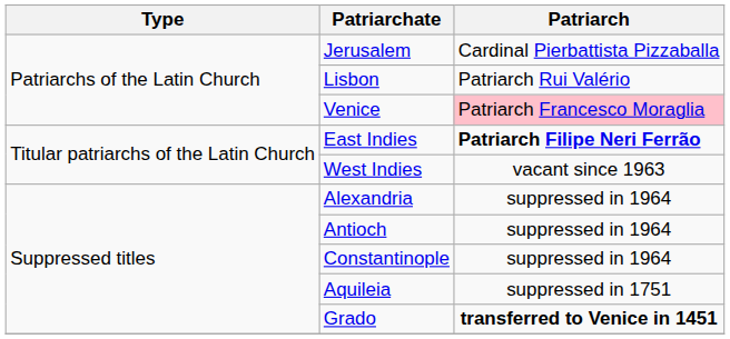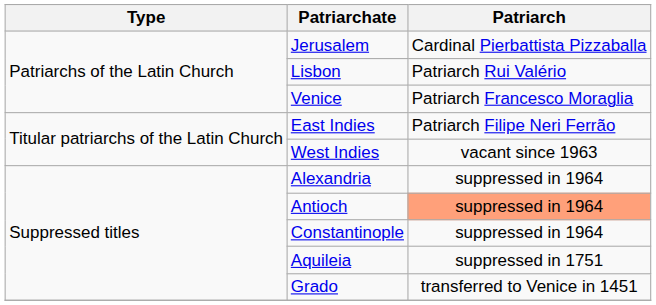Venice | Patriarch: pink background -> no background
East Indies | Patriarch: bold -> normal
Antioch | Patriarch: no background -> lightsalmon background
Grado | Patriarch: bold -> normal
